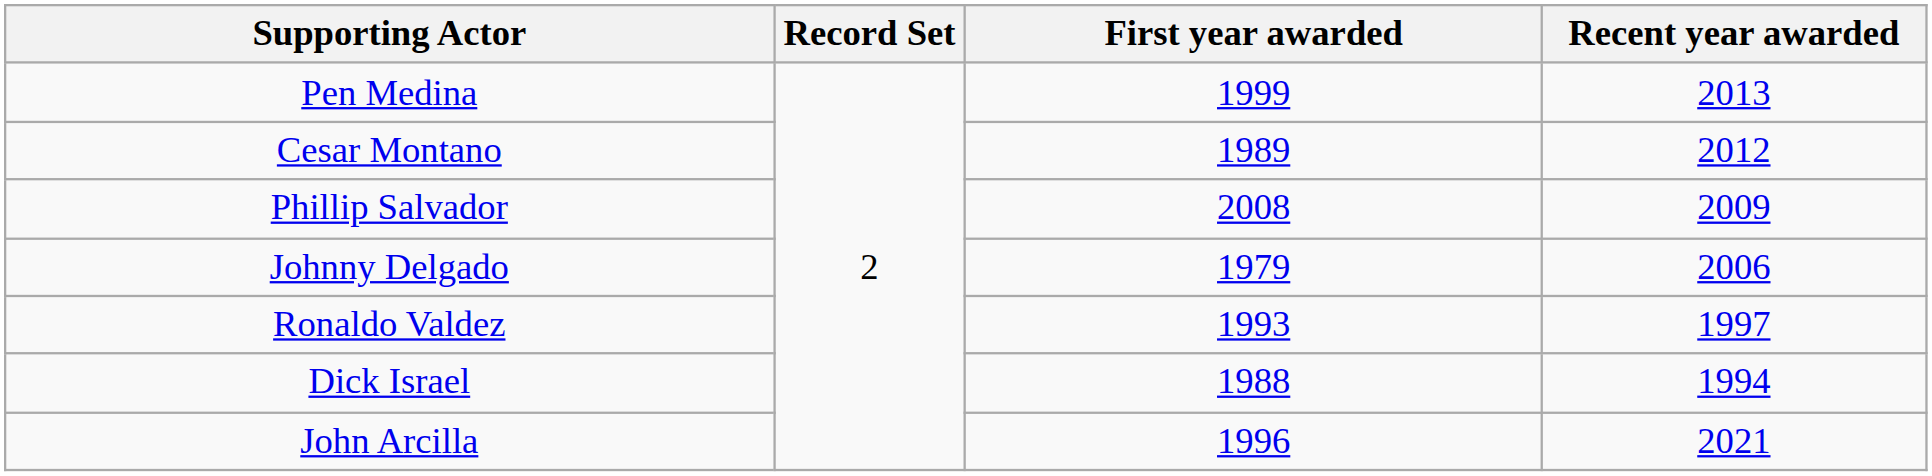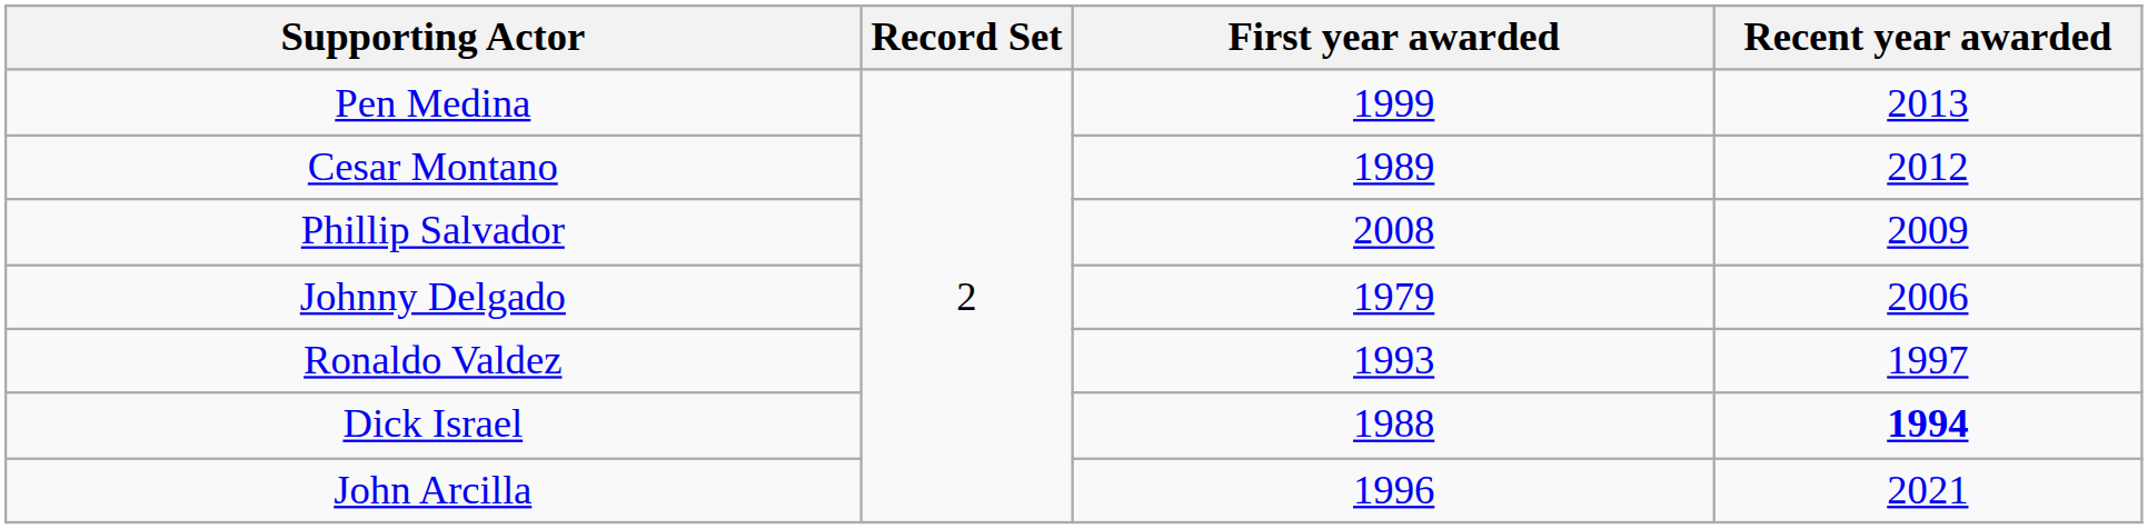Dick Israel | Recent year awarded: normal -> bold
